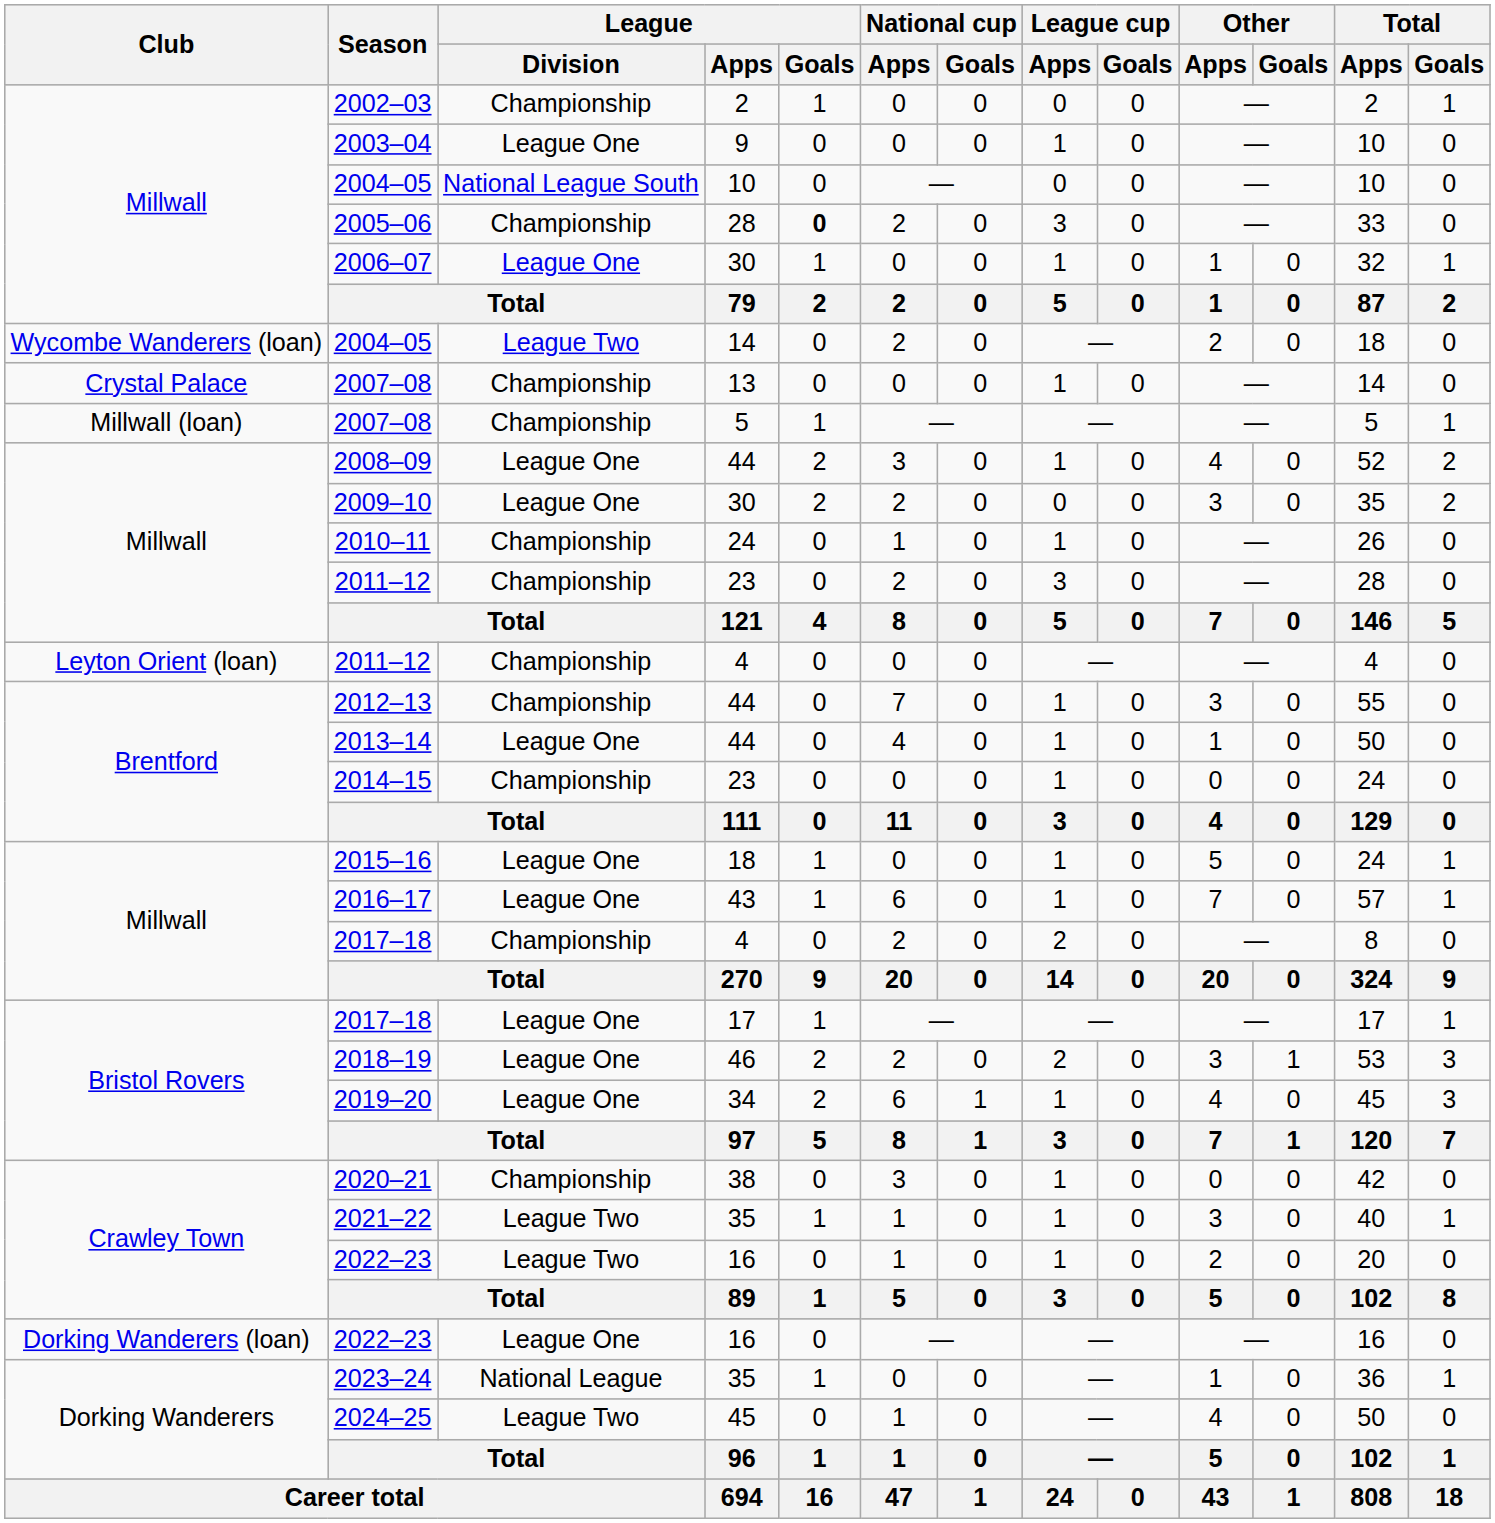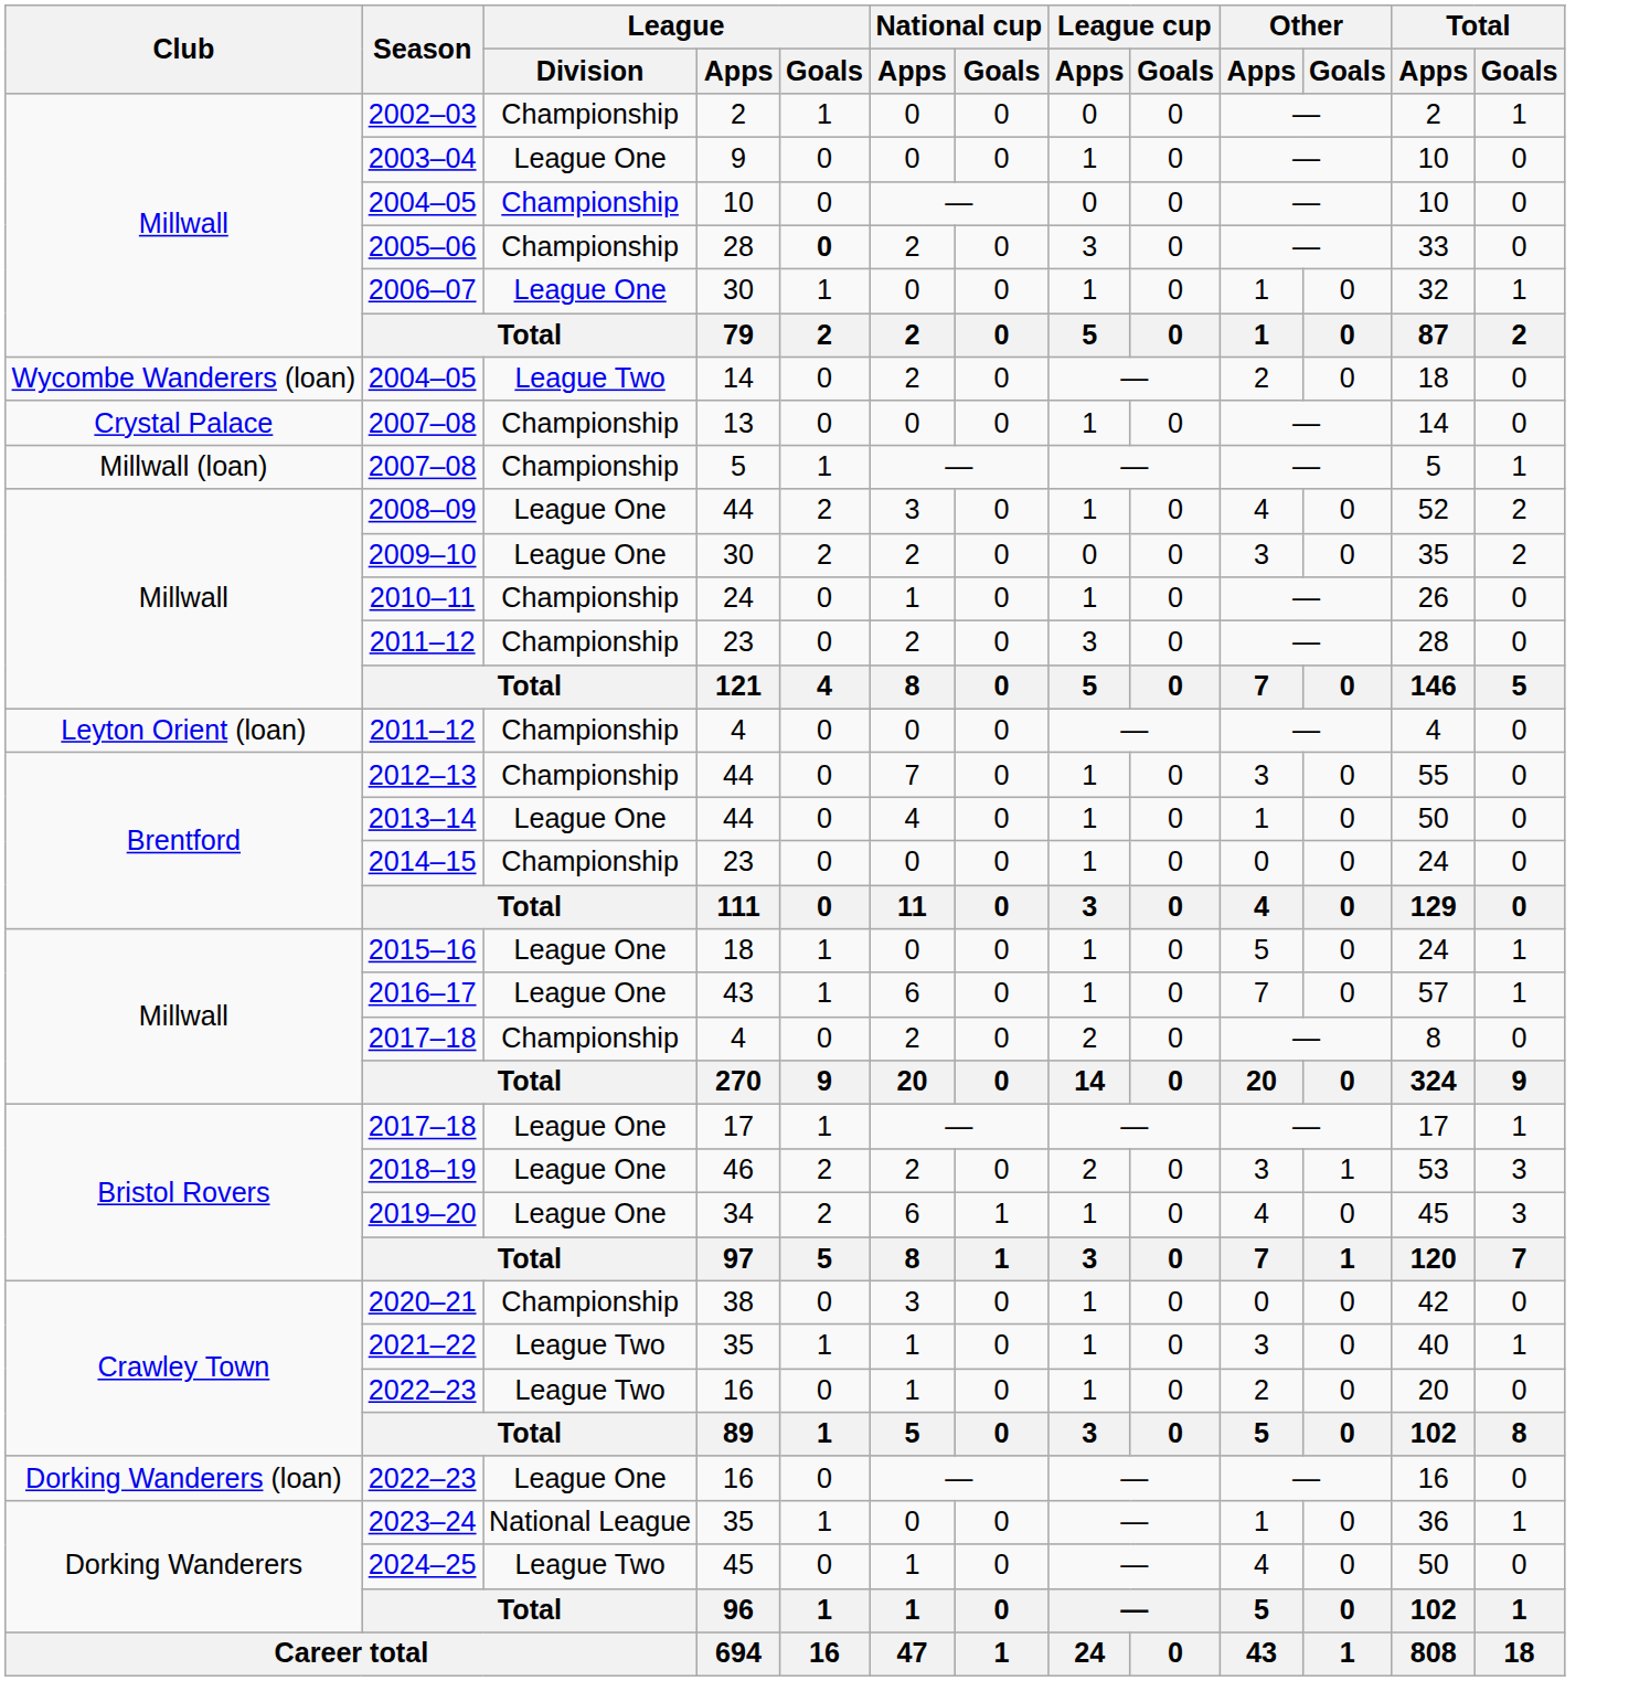Millwall / 2004–05 | League / Division: National League South -> Championship
